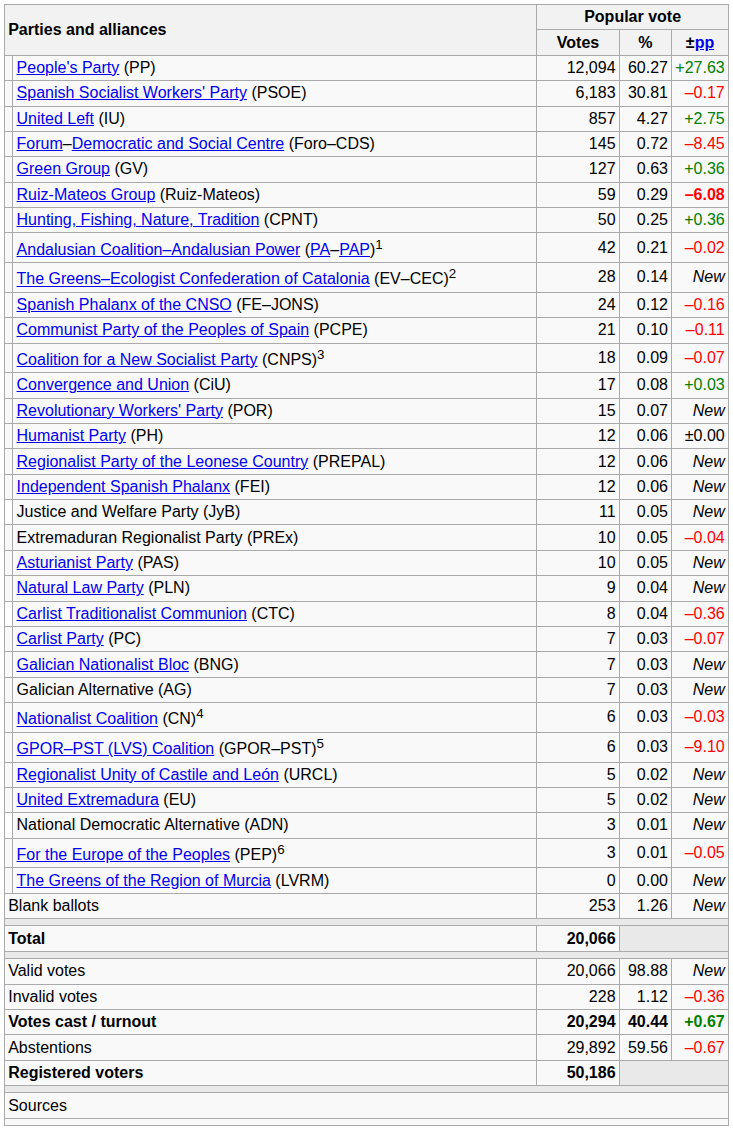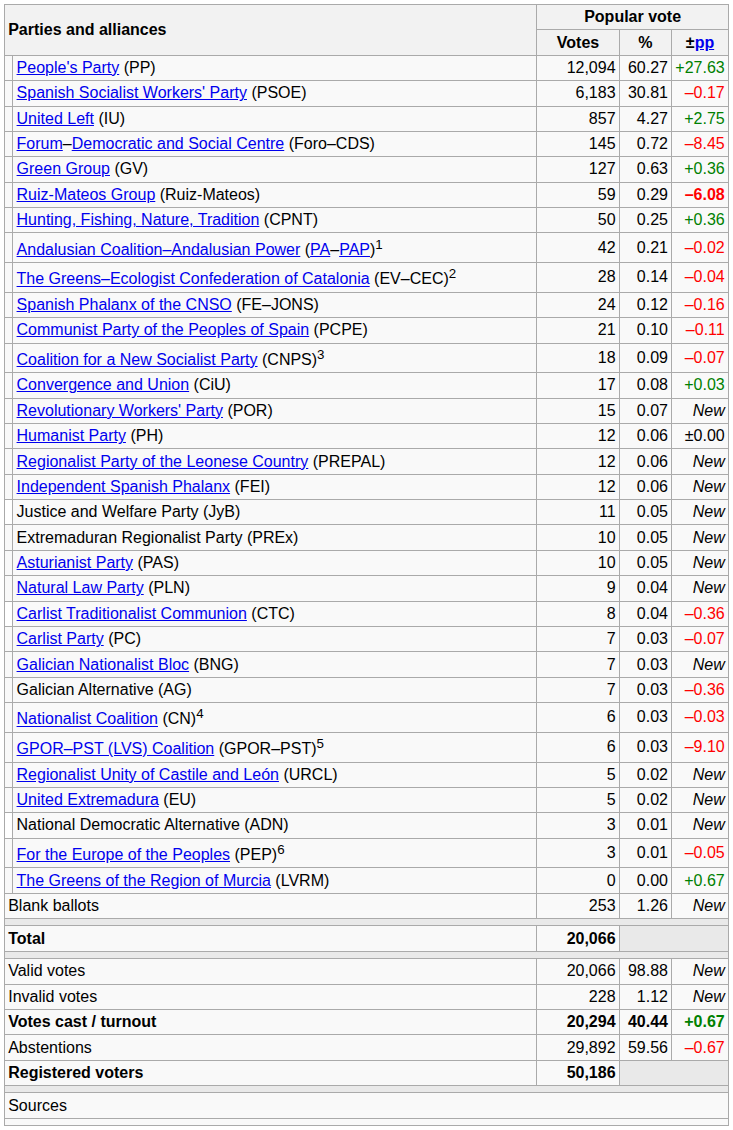The Greens–Ecologist Confederation of Catalonia (EV–CEC)2 | Popular vote / ±pp: New -> –0.04
Extremaduran Regionalist Party (PREx) | Popular vote / ±pp: –0.04 -> New
Galician Alternative (AG) | Popular vote / ±pp: New -> –0.36
The Greens of the Region of Murcia (LVRM) | Popular vote / ±pp: New -> +0.67
Invalid votes | Popular vote / ±pp: –0.36 -> New
